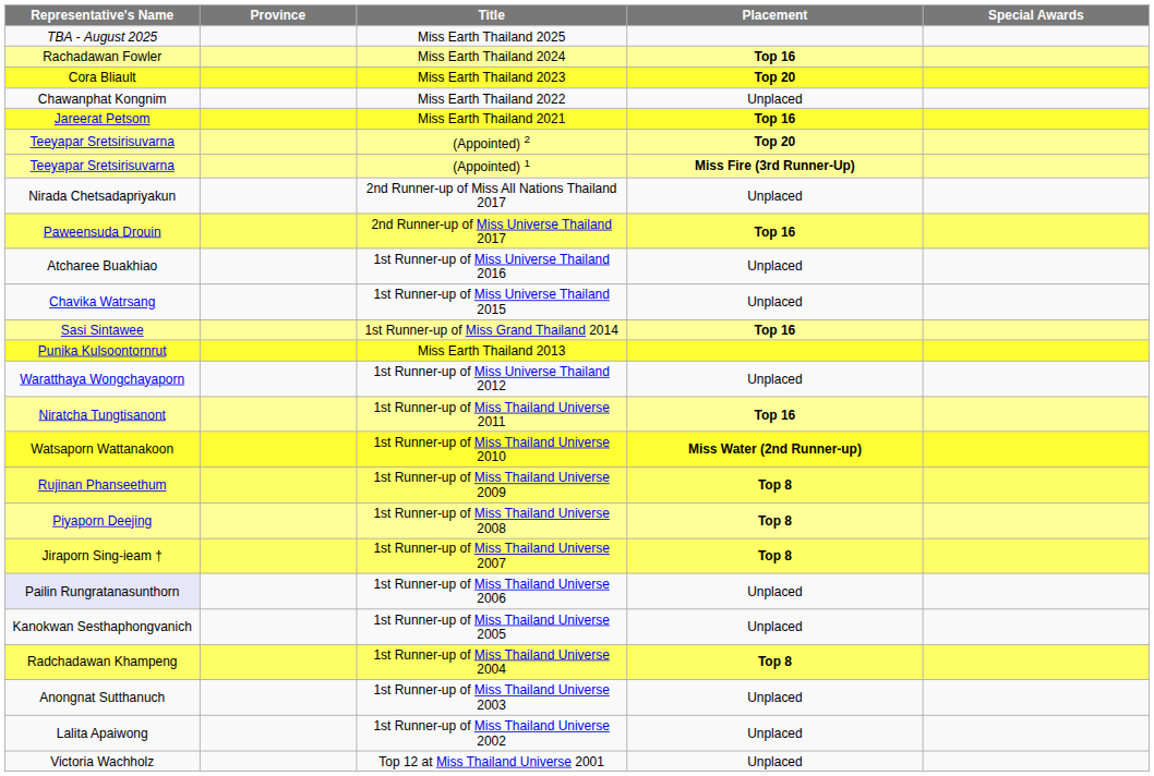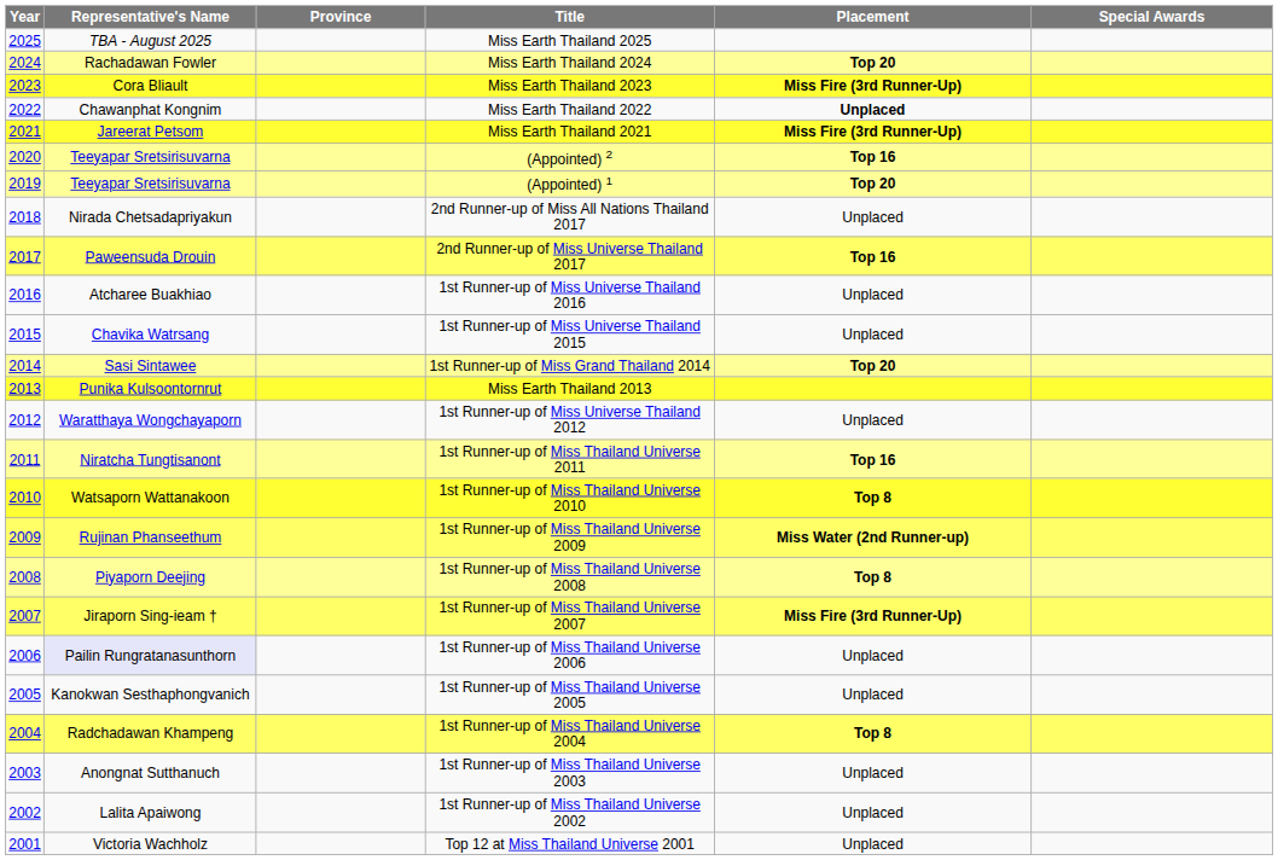+ column: Year | 2025 | 2024 | 2023 | 2022 | 2021 | 2020 | 2019 | 2018 | 2017 | 2016 | 2015 | 2014 | 2013 | 2012 | 2011 | 2010 | 2009 | 2008 | 2007 | 2006 | 2005 | 2004 | 2003 | 2002 | 2001
Miss Earth Thailand 2024 | Placement: Top 16 -> Top 20
Miss Earth Thailand 2023 | Placement: Top 20 -> Miss Fire (3rd Runner-Up)
Miss Earth Thailand 2022 | Placement: normal -> bold
Miss Earth Thailand 2021 | Placement: Top 16 -> Miss Fire (3rd Runner-Up)
(Appointed) 2 | Placement: Top 20 -> Top 16
(Appointed) 1 | Placement: Miss Fire (3rd Runner-Up) -> Top 20
1st Runner-up of Miss Grand Thailand 2014 | Placement: Top 16 -> Top 20
1st Runner-up of Miss Thailand Universe 2010 | Placement: Miss Water (2nd Runner-up) -> Top 8
1st Runner-up of Miss Thailand Universe 2009 | Placement: Top 8 -> Miss Water (2nd Runner-up)
1st Runner-up of Miss Thailand Universe 2007 | Placement: Top 8 -> Miss Fire (3rd Runner-Up)
